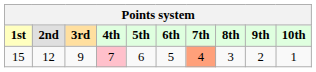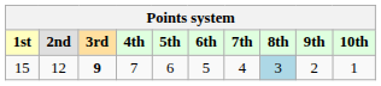15 | 3rd: normal -> bold
15 | 4th: pink background -> no background
15 | 7th: lightsalmon background -> no background
15 | 8th: no background -> lightblue background
